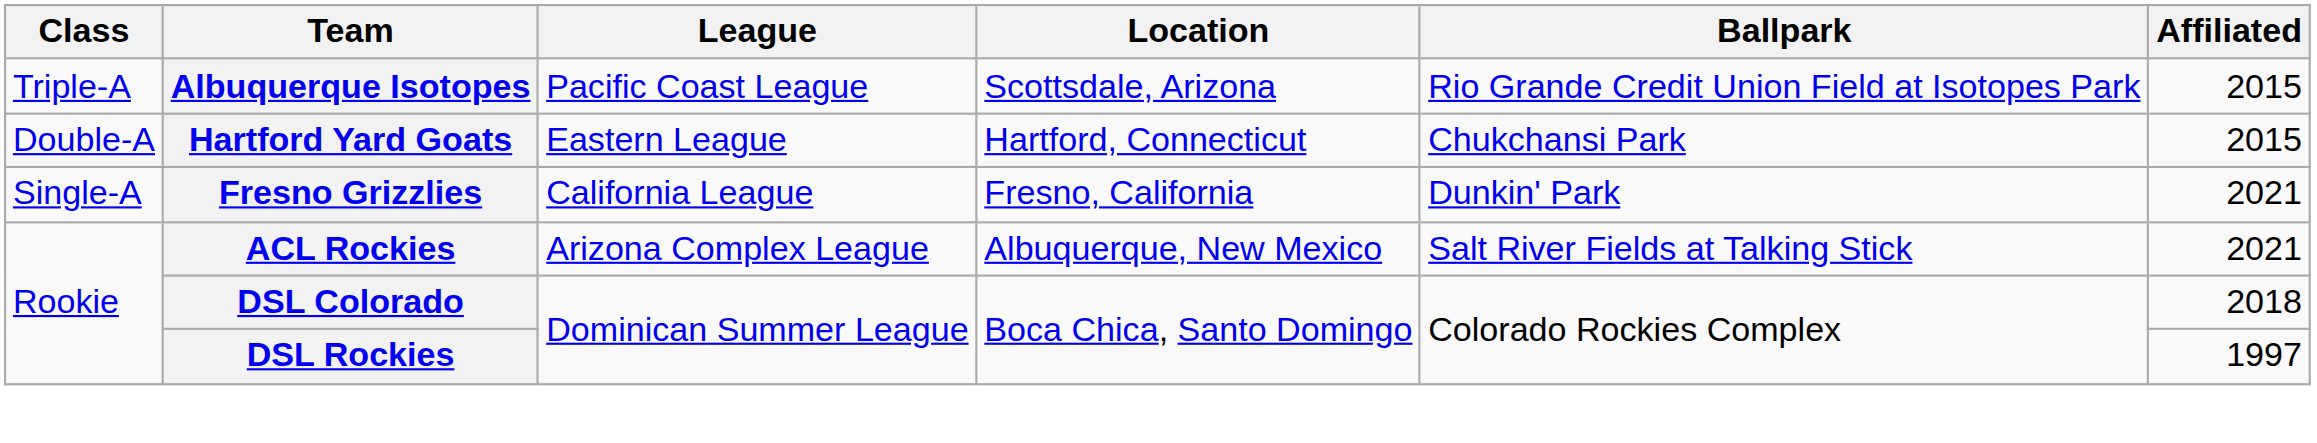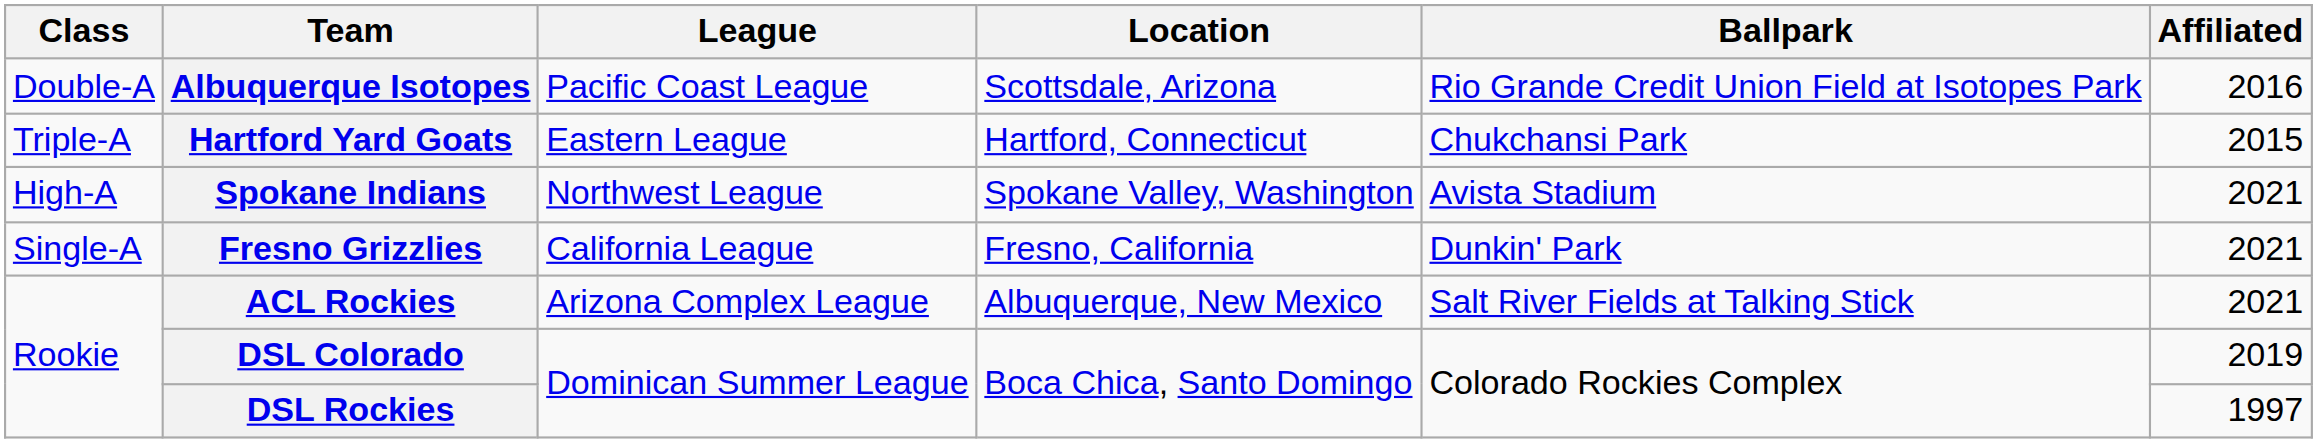Albuquerque Isotopes | Class: Triple-A -> Double-A
Albuquerque Isotopes | Affiliated: 2015 -> 2016
Hartford Yard Goats | Class: Double-A -> Triple-A
+ row: High-A | Spokane Indians | Northwest League | Spokane Valley, Washington | Avista Stadium | 2021
DSL Colorado | Affiliated: 2018 -> 2019
